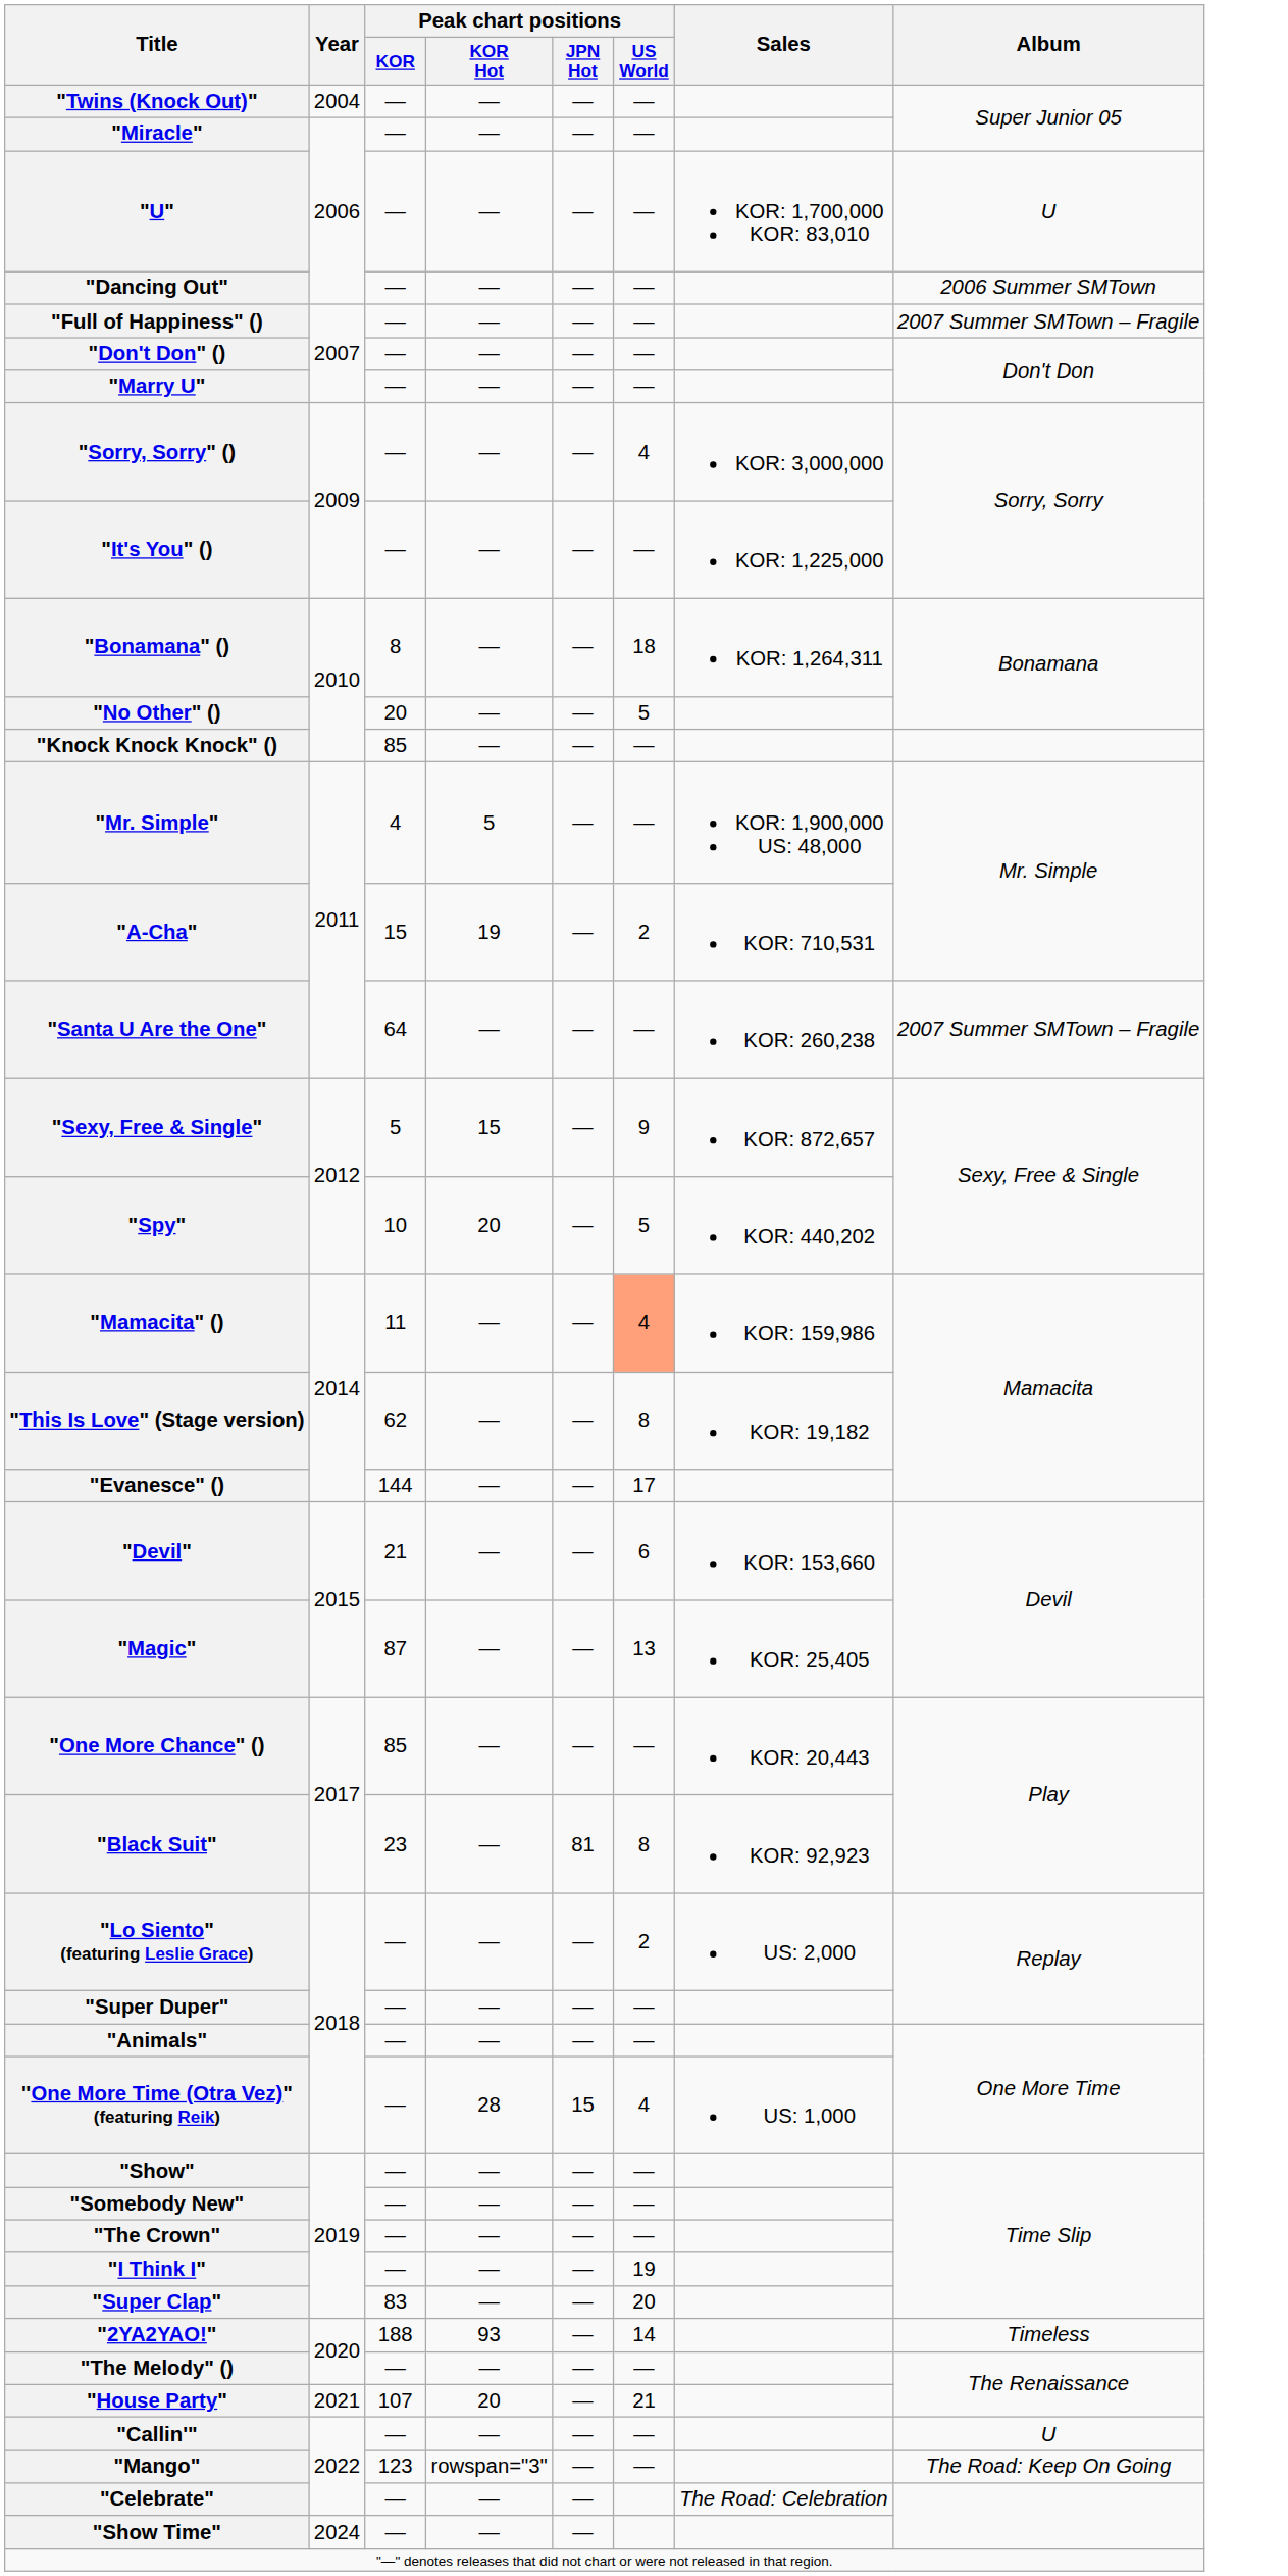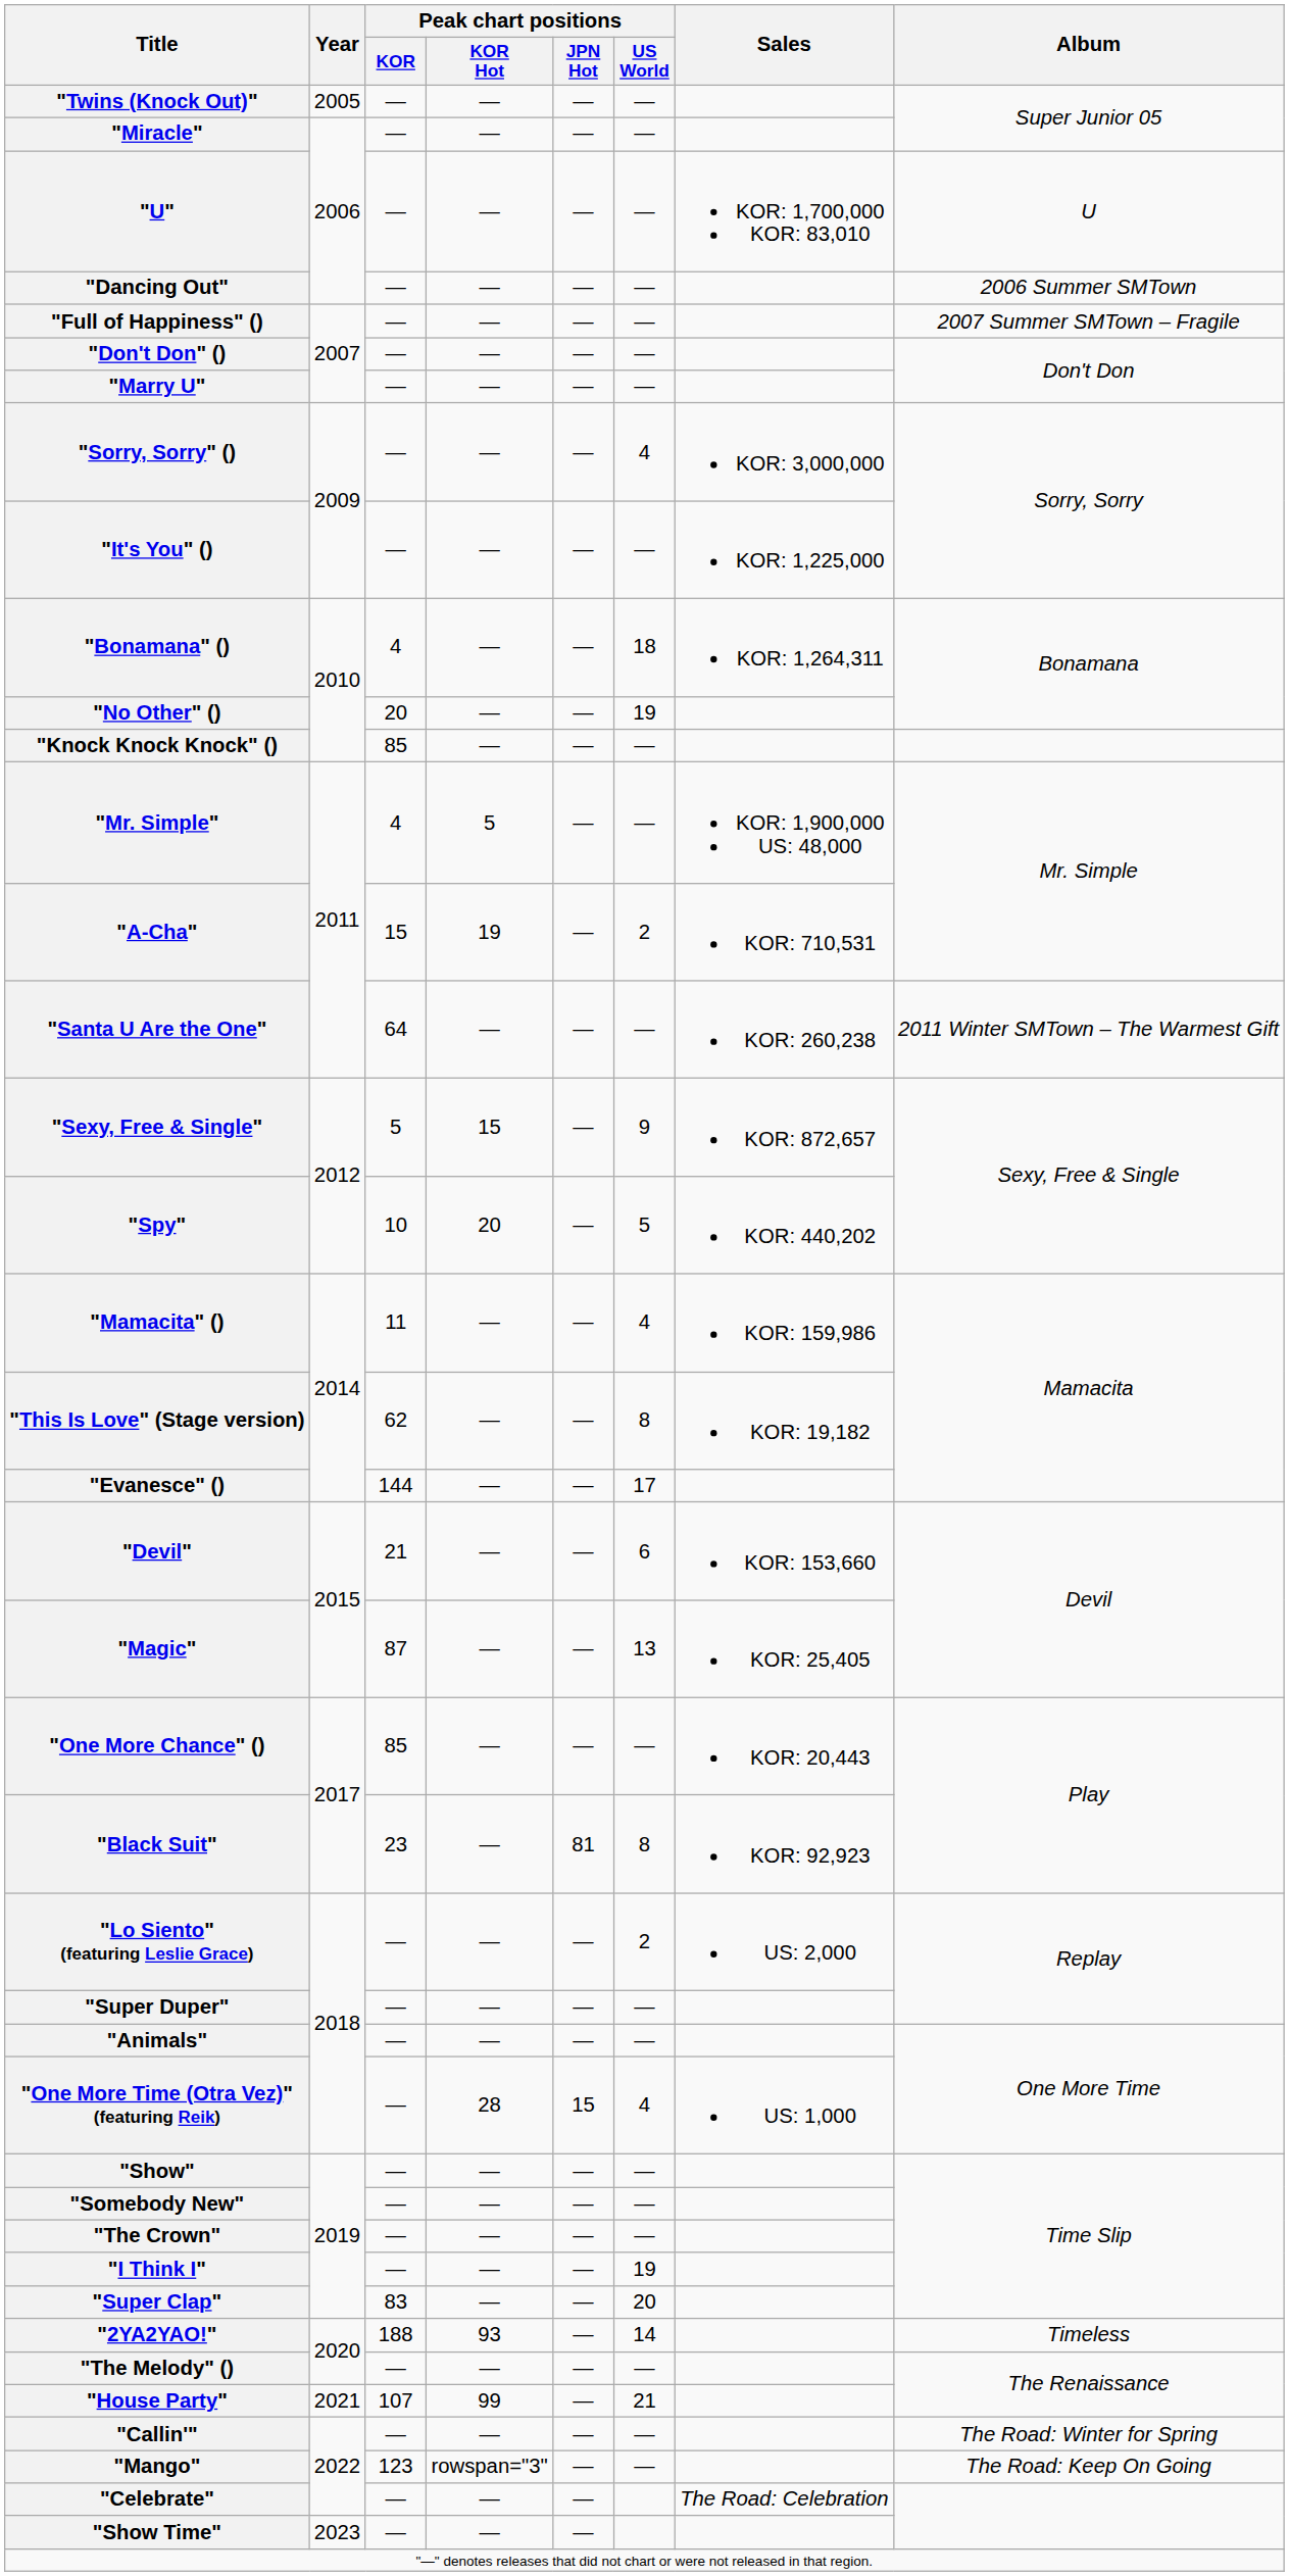"Twins (Knock Out)" | Year: 2004 -> 2005
"Bonamana" () | Peak chart positions / KOR: 8 -> 4
"No Other" () | Peak chart positions / US World: 5 -> 19
"Santa U Are the One" | Album: 2007 Summer SMTown – Fragile -> 2011 Winter SMTown – The Warmest Gift
"Mamacita" () | Peak chart positions / US World: lightsalmon background -> no background
"House Party" | Peak chart positions / KOR Hot: 20 -> 99
"Callin'" | Album: U -> The Road: Winter for Spring
"Show Time" | Year: 2024 -> 2023
